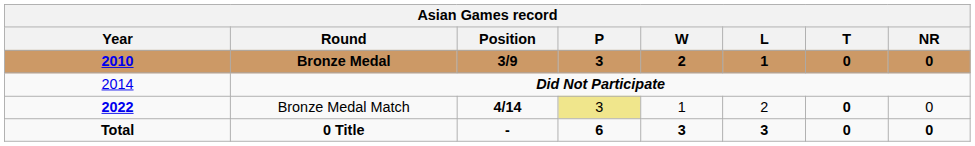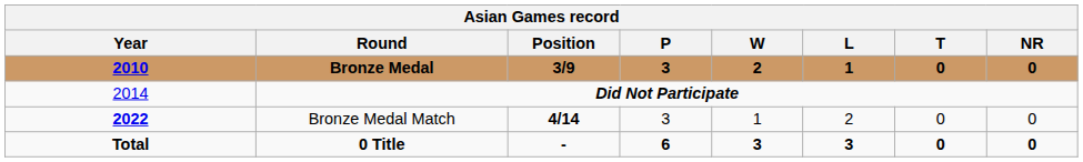Bronze Medal Match | P: khaki background -> no background
Bronze Medal Match | T: bold -> normal
